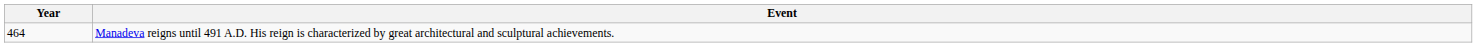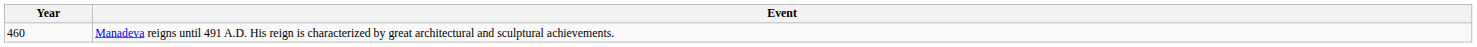row 2 | Year: 464 -> 460
